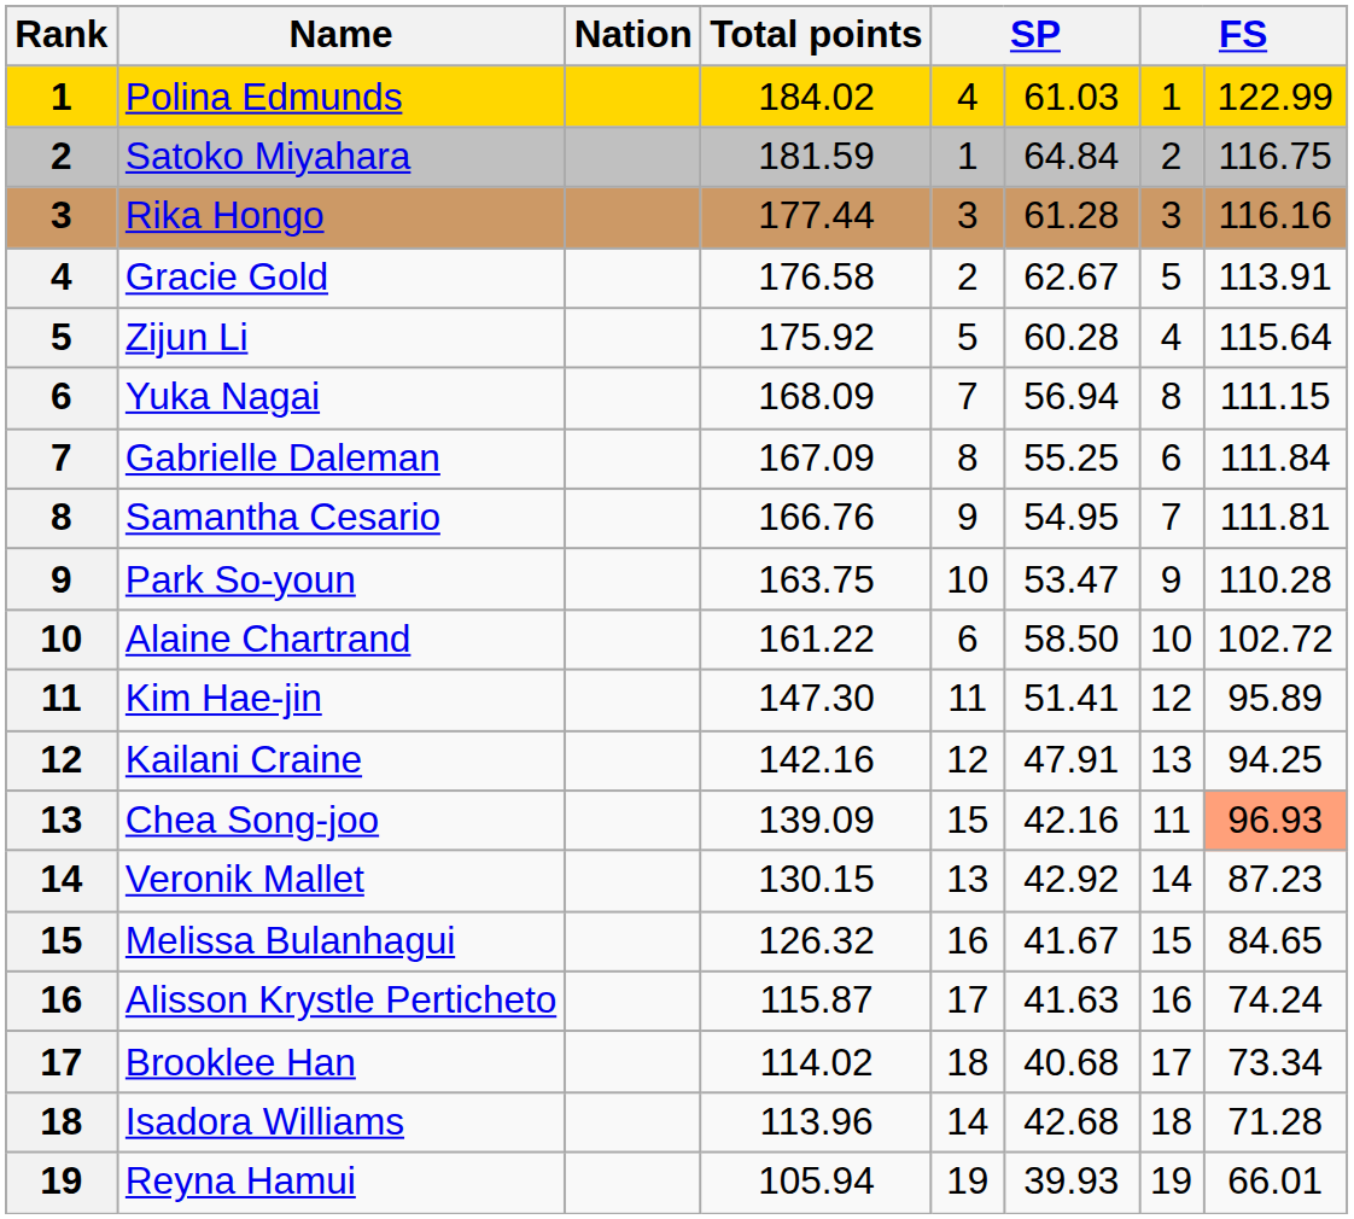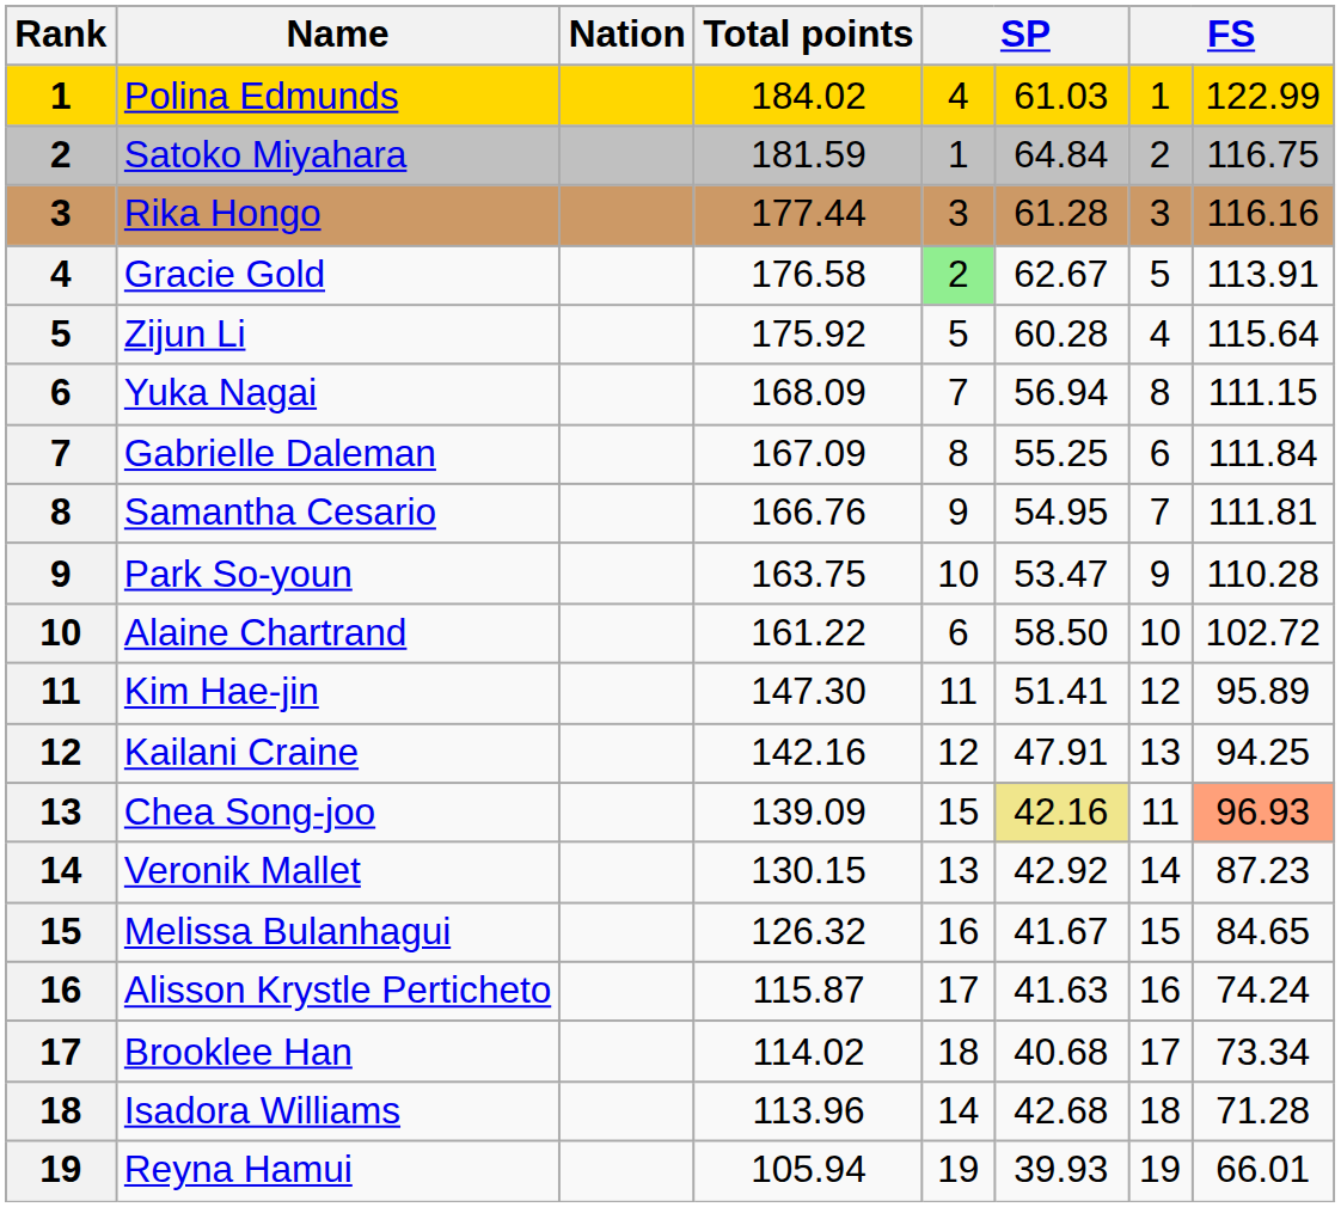Gracie Gold | column 5: no background -> lightgreen background
Chea Song-joo | column 6: no background -> khaki background
